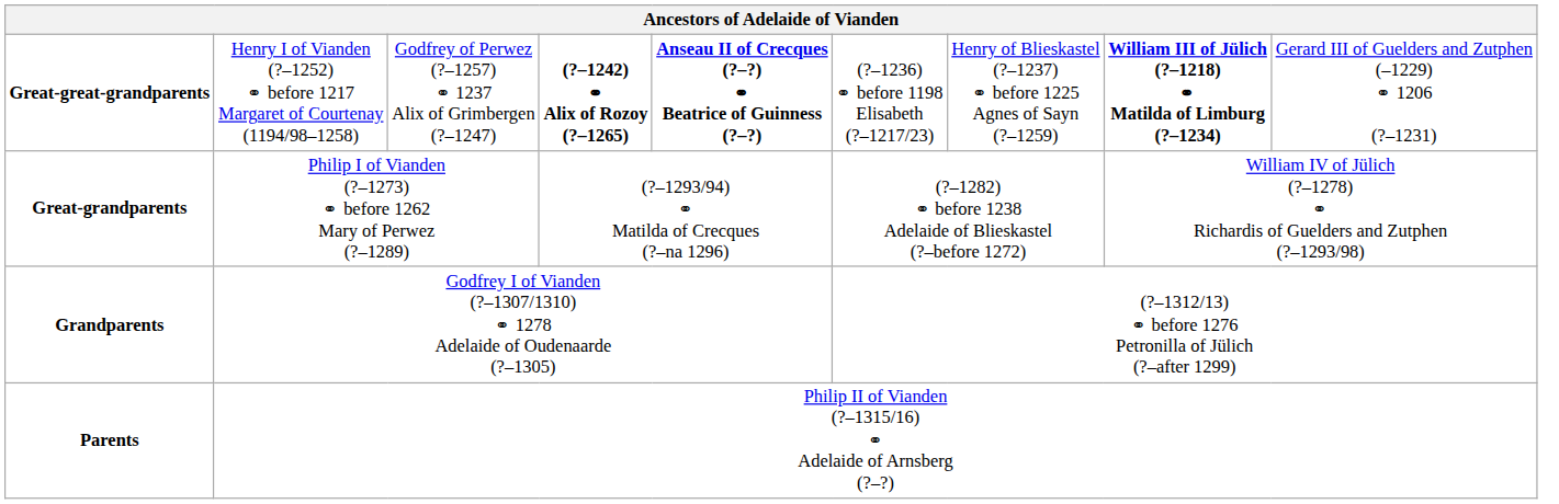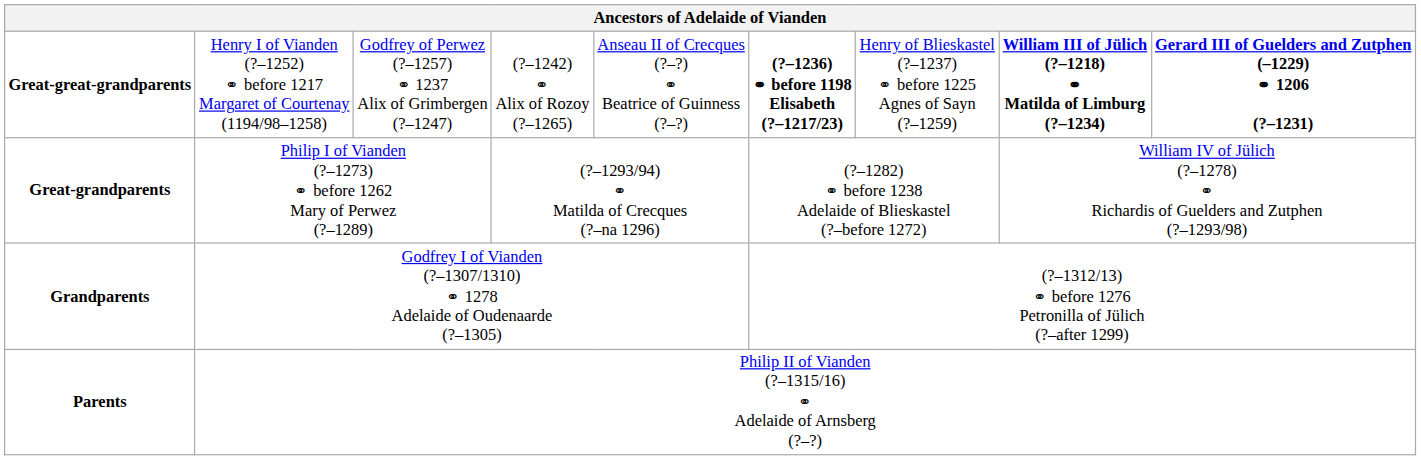Great-great-grandparents | column 4: bold -> normal
Great-great-grandparents | column 5: bold -> normal
Great-great-grandparents | column 6: normal -> bold
Great-great-grandparents | column 9: normal -> bold
